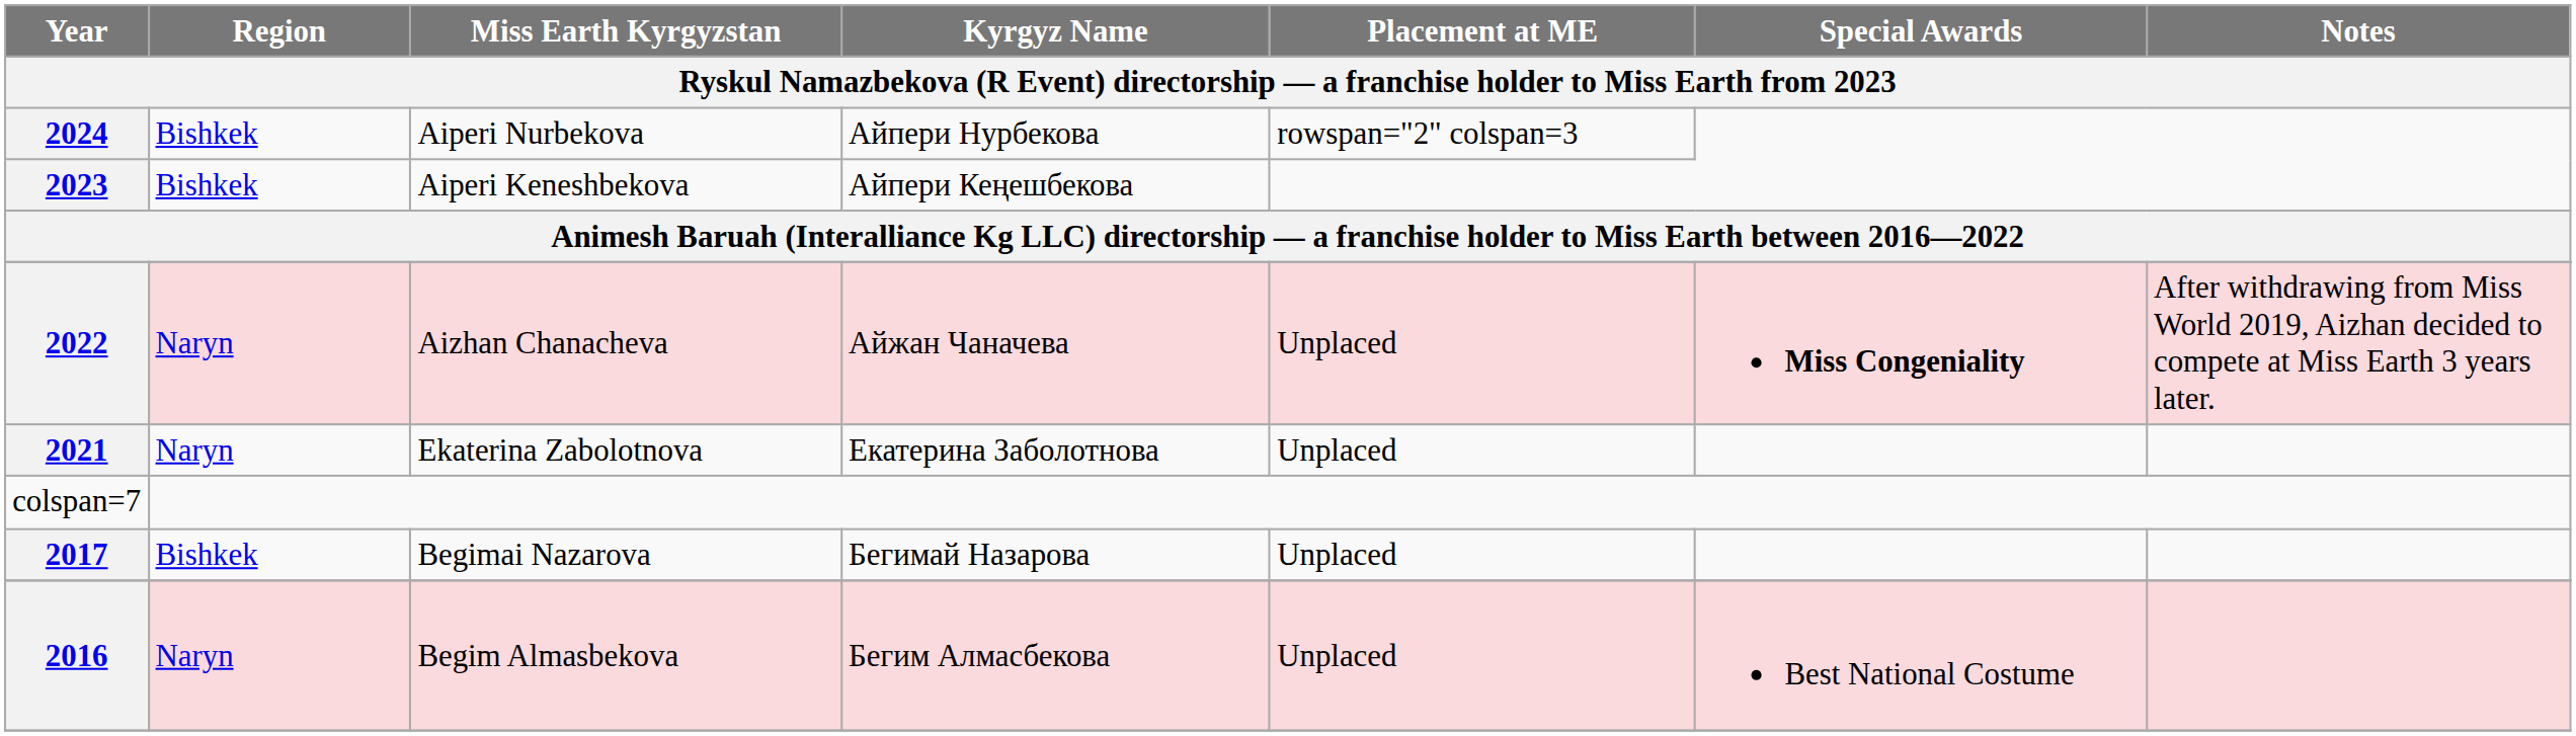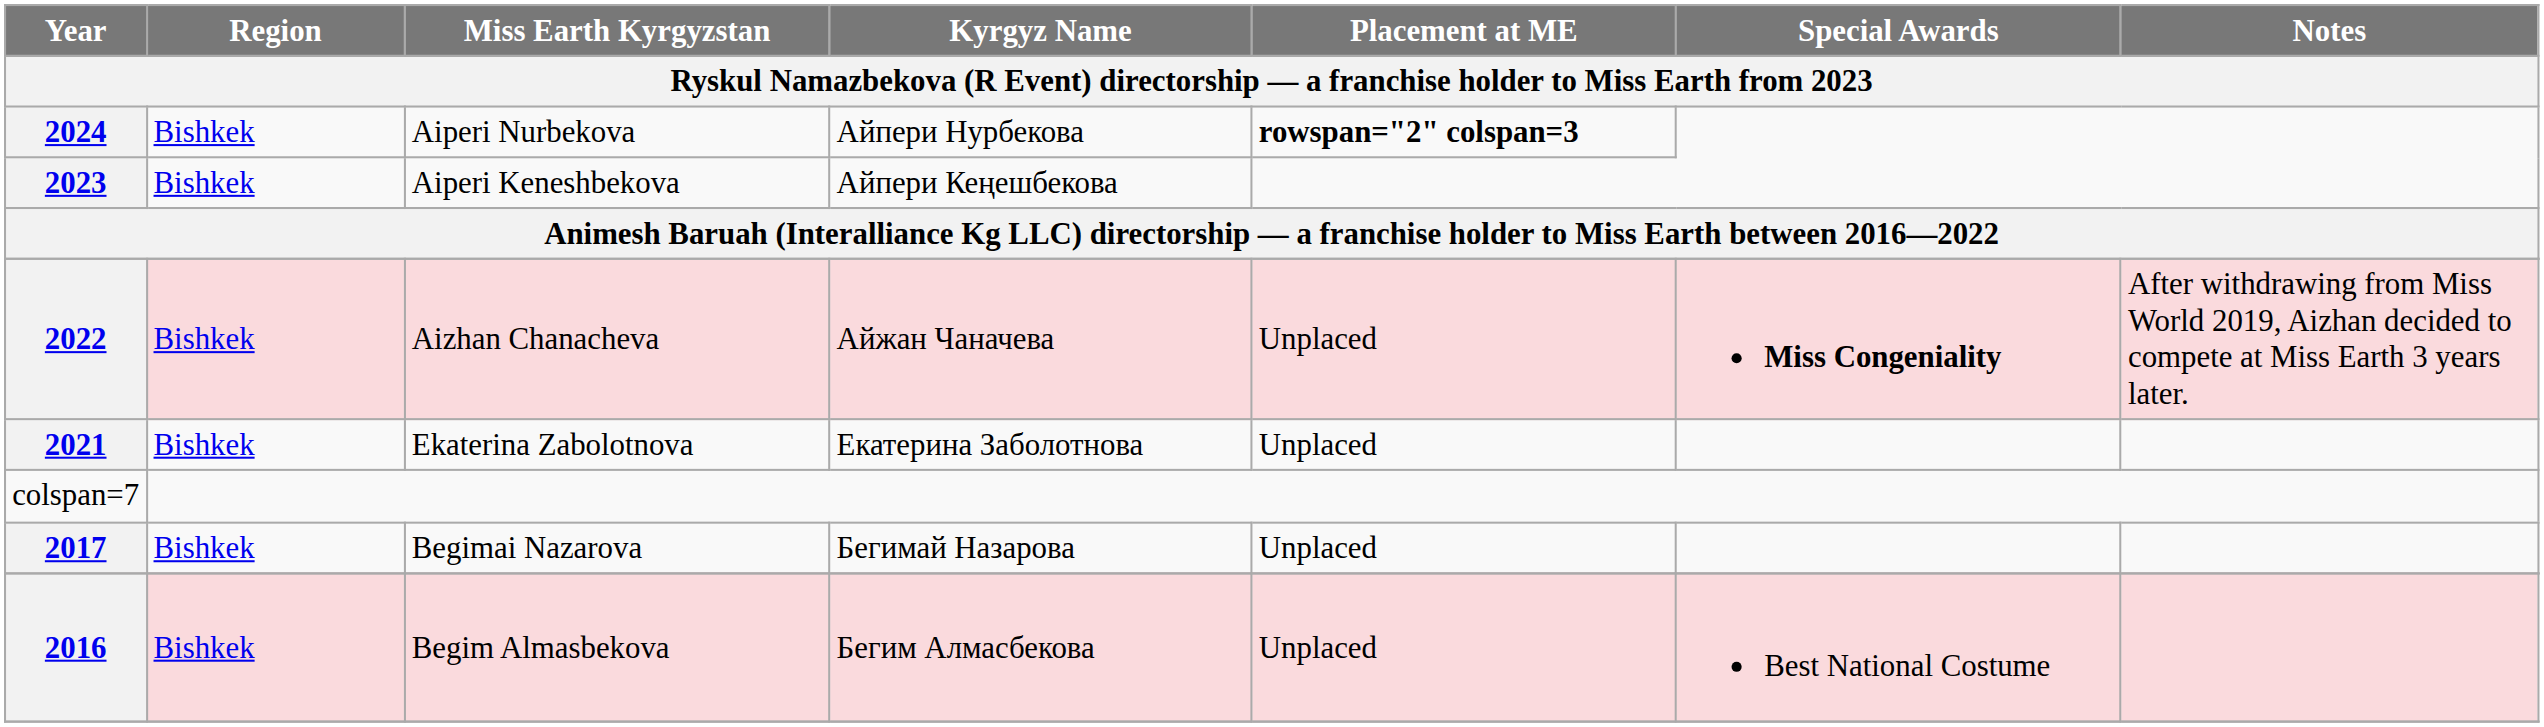Aiperi Nurbekova | Placement at ME: normal -> bold
Aizhan Chanacheva | Region: Naryn -> Bishkek
Ekaterina Zabolotnova | Region: Naryn -> Bishkek
Begim Almasbekova | Region: Naryn -> Bishkek
